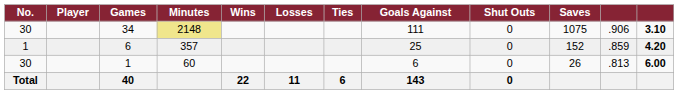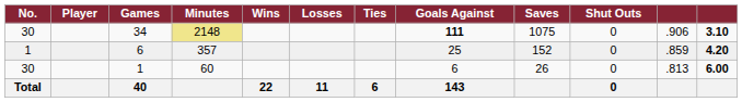columns swapped: Saves <-> Shut Outs
34 | Goals Against: normal -> bold
